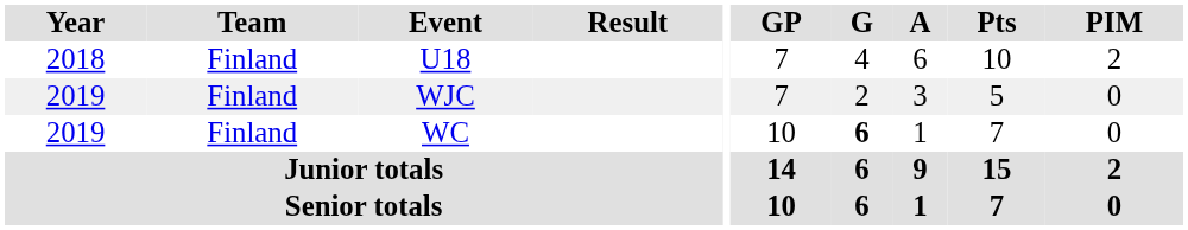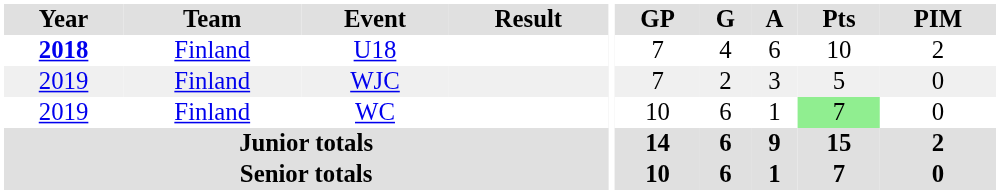U18 | Year: normal -> bold
WC | G: bold -> normal
WC | Pts: no background -> lightgreen background
